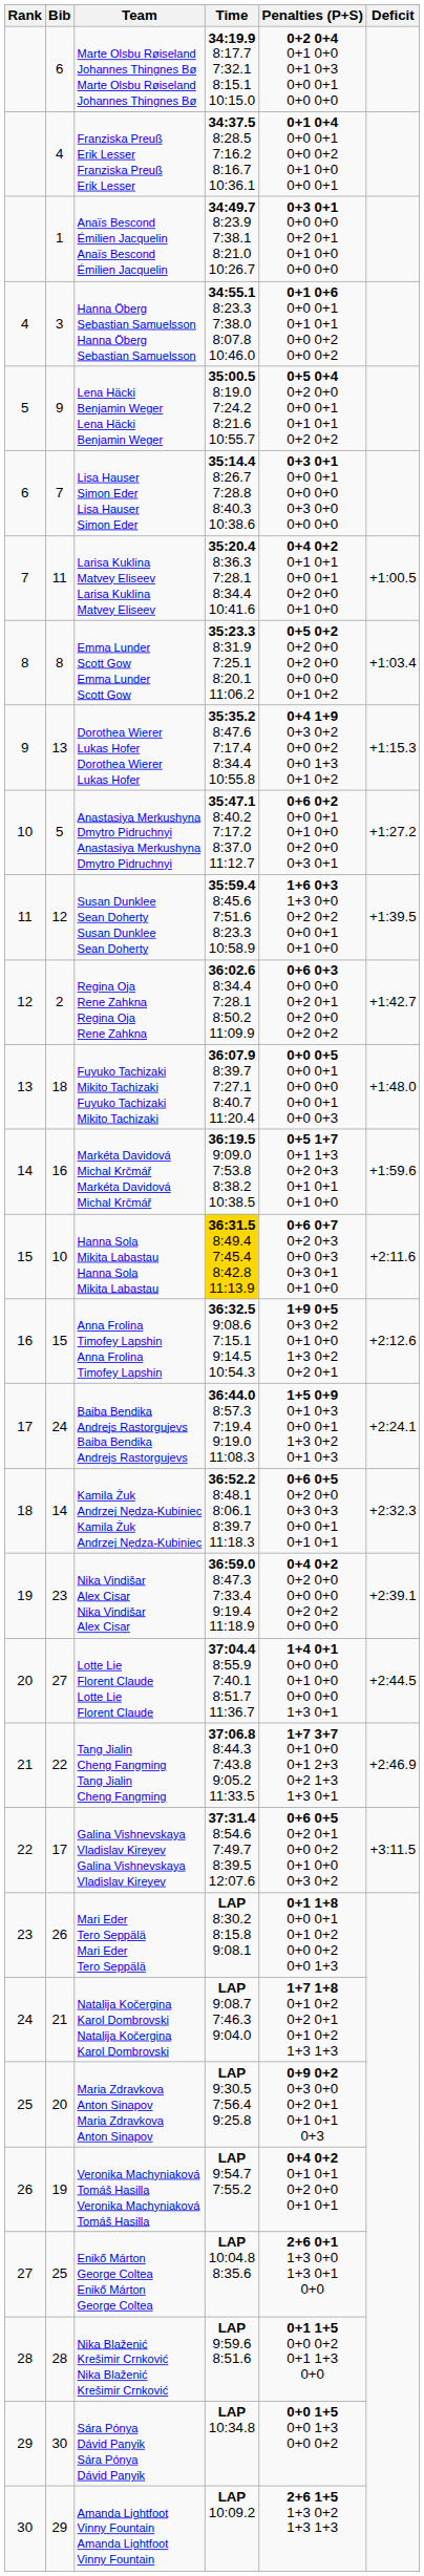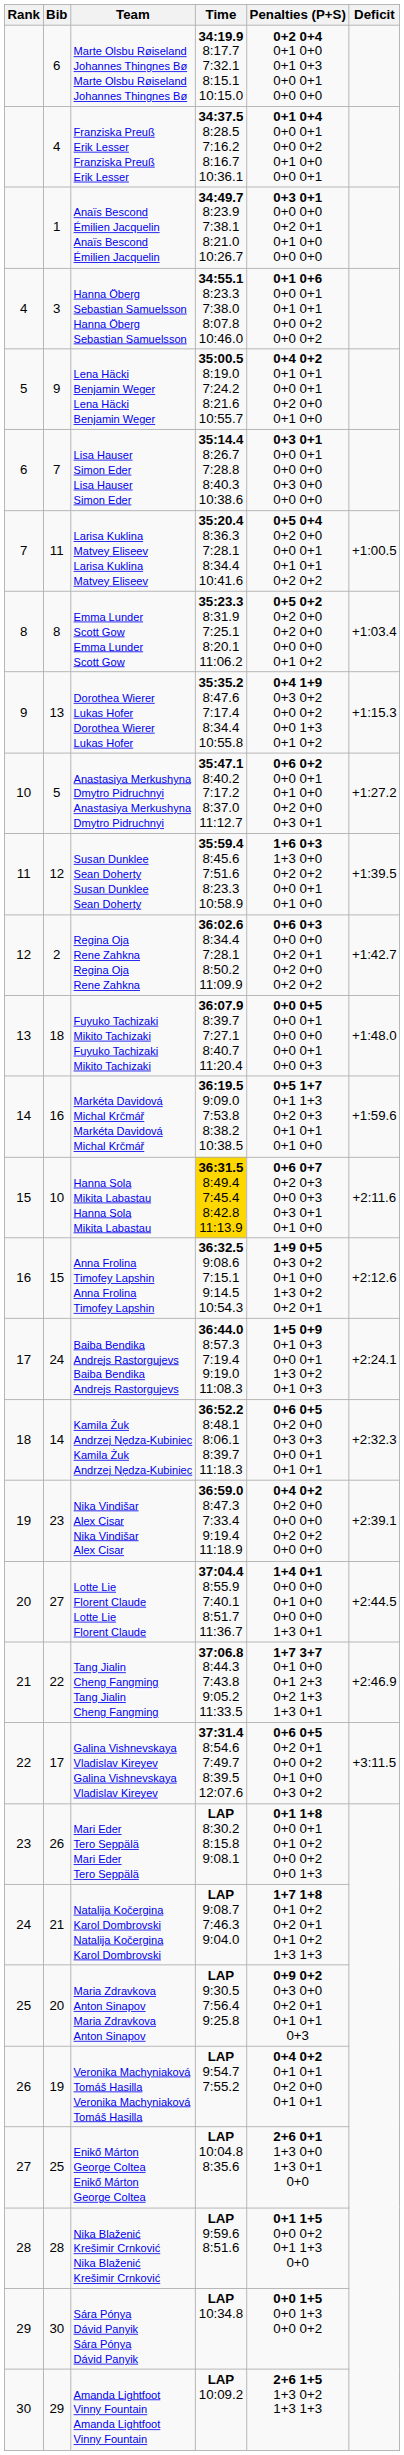Lena Häcki Benjamin Weger Lena Häcki Benjamin Weger | Penalties (P+S): 0+5 0+4 0+2 0+0 0+0 0+1 0+1 0+1 0+2 0+2 -> 0+4 0+2 0+1 0+1 0+0 0+1 0+2 0+0 0+1 0+0
Larisa Kuklina Matvey Eliseev Larisa Kuklina Matvey Eliseev | Penalties (P+S): 0+4 0+2 0+1 0+1 0+0 0+1 0+2 0+0 0+1 0+0 -> 0+5 0+4 0+2 0+0 0+0 0+1 0+1 0+1 0+2 0+2
